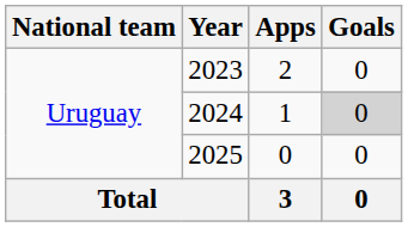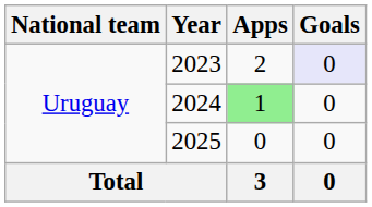2023 | Goals: no background -> lavender background
2024 | Apps: no background -> lightgreen background
2024 | Goals: lightgrey background -> no background
